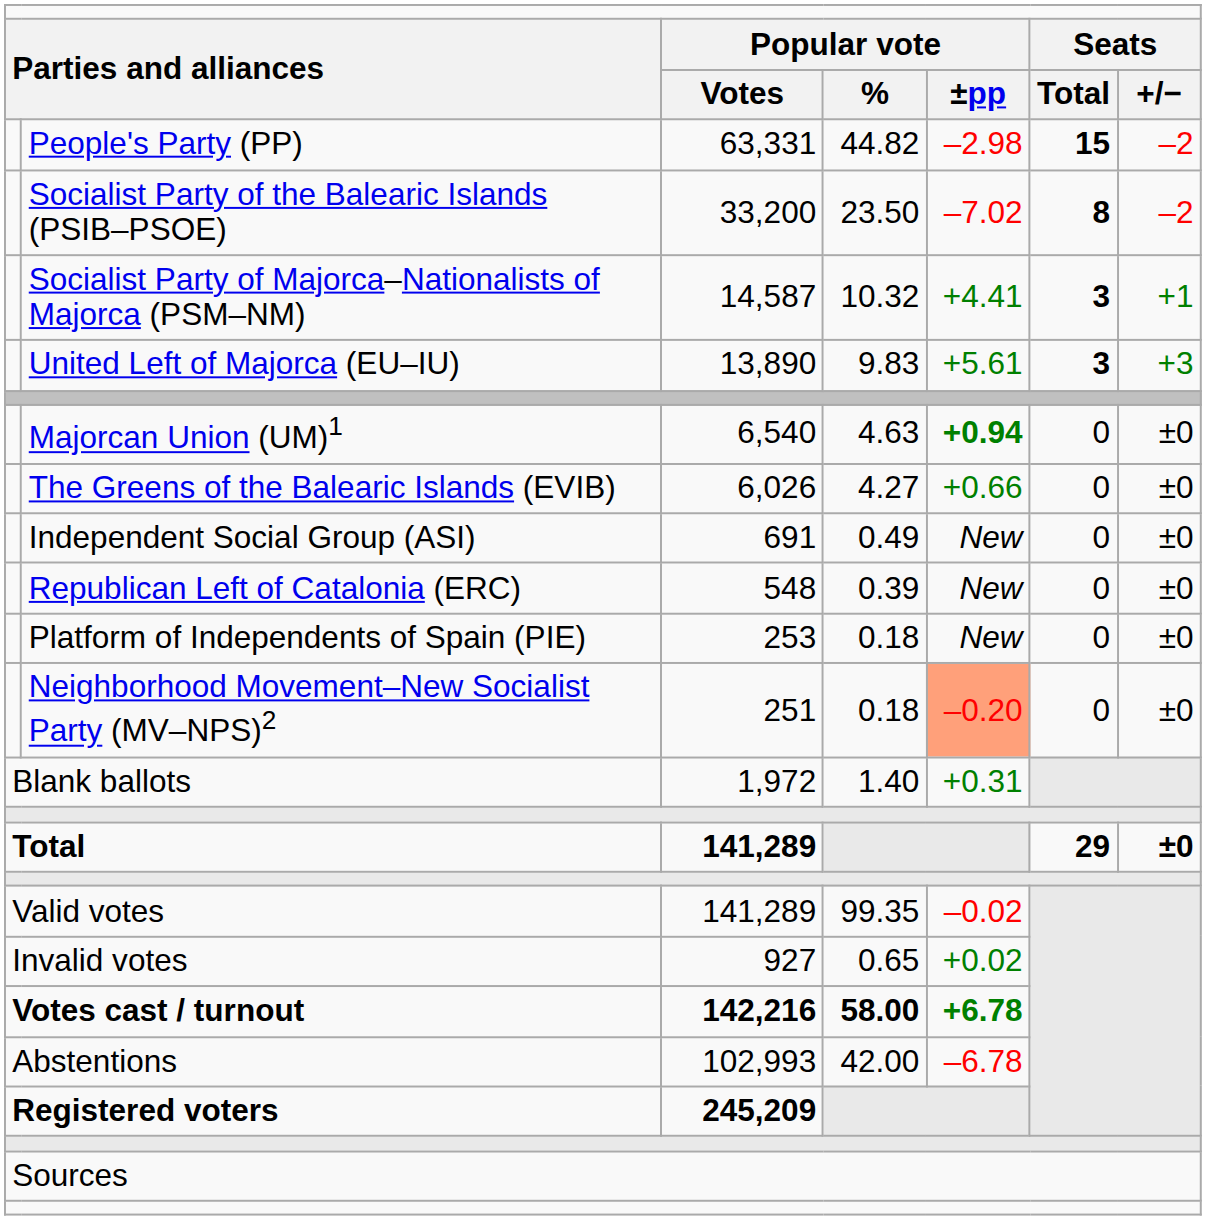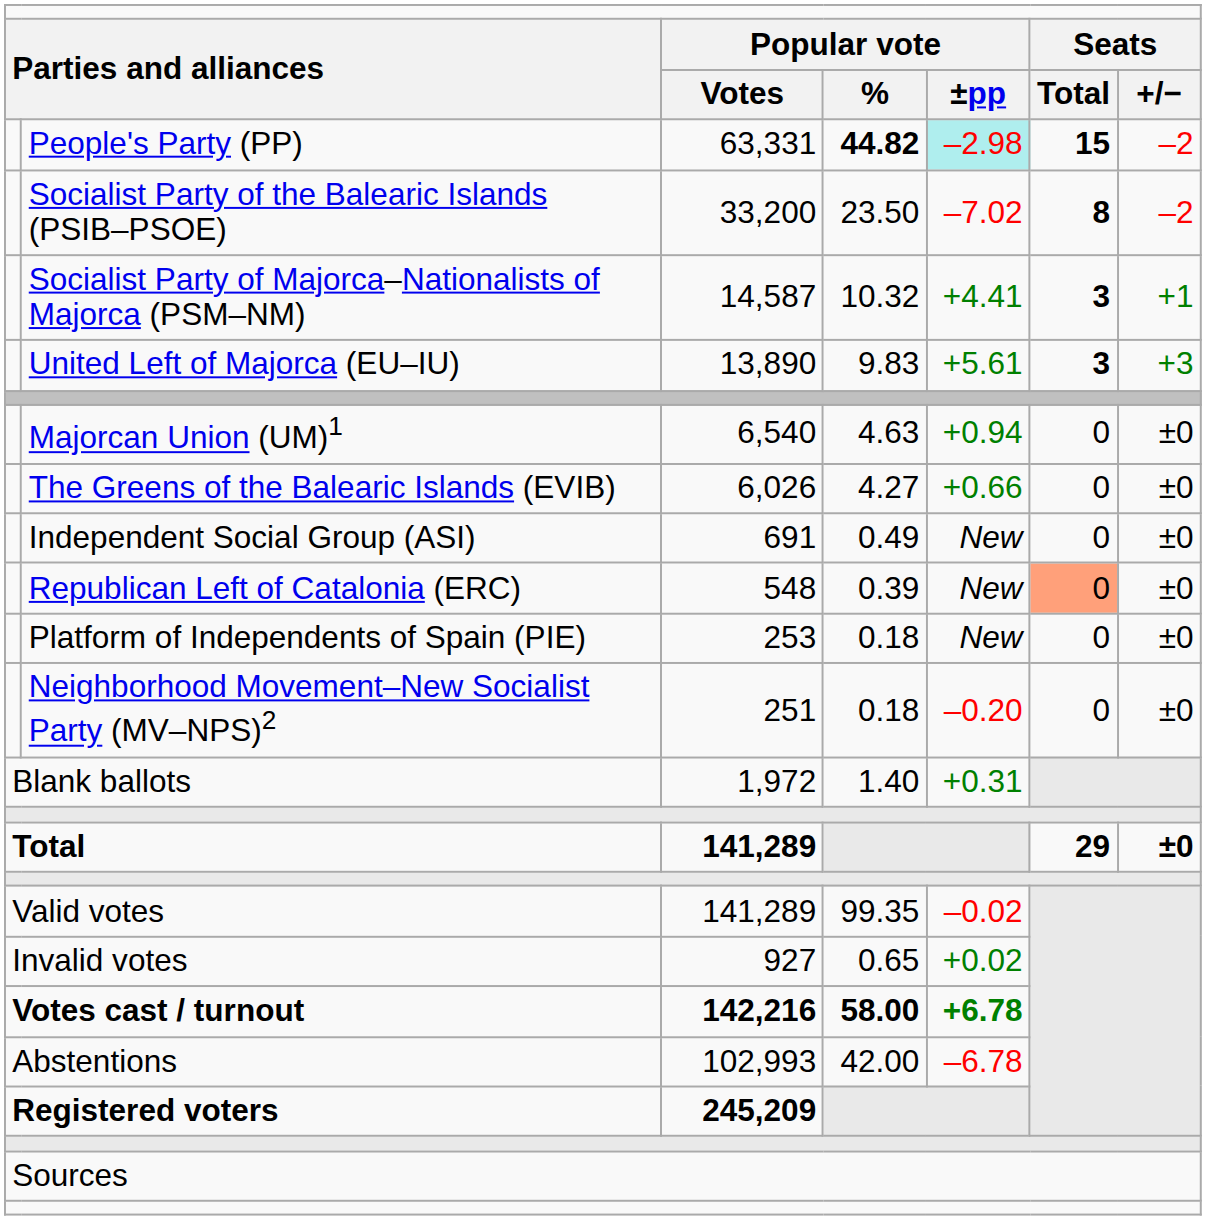People's Party (PP) | column 4: normal -> bold
People's Party (PP) | column 5: no background -> paleturquoise background
Majorcan Union (UM)1 | column 5: bold -> normal
Republican Left of Catalonia (ERC) | column 6: no background -> lightsalmon background
Neighborhood Movement–New Socialist Party (MV–NPS)2 | column 5: lightsalmon background -> no background
